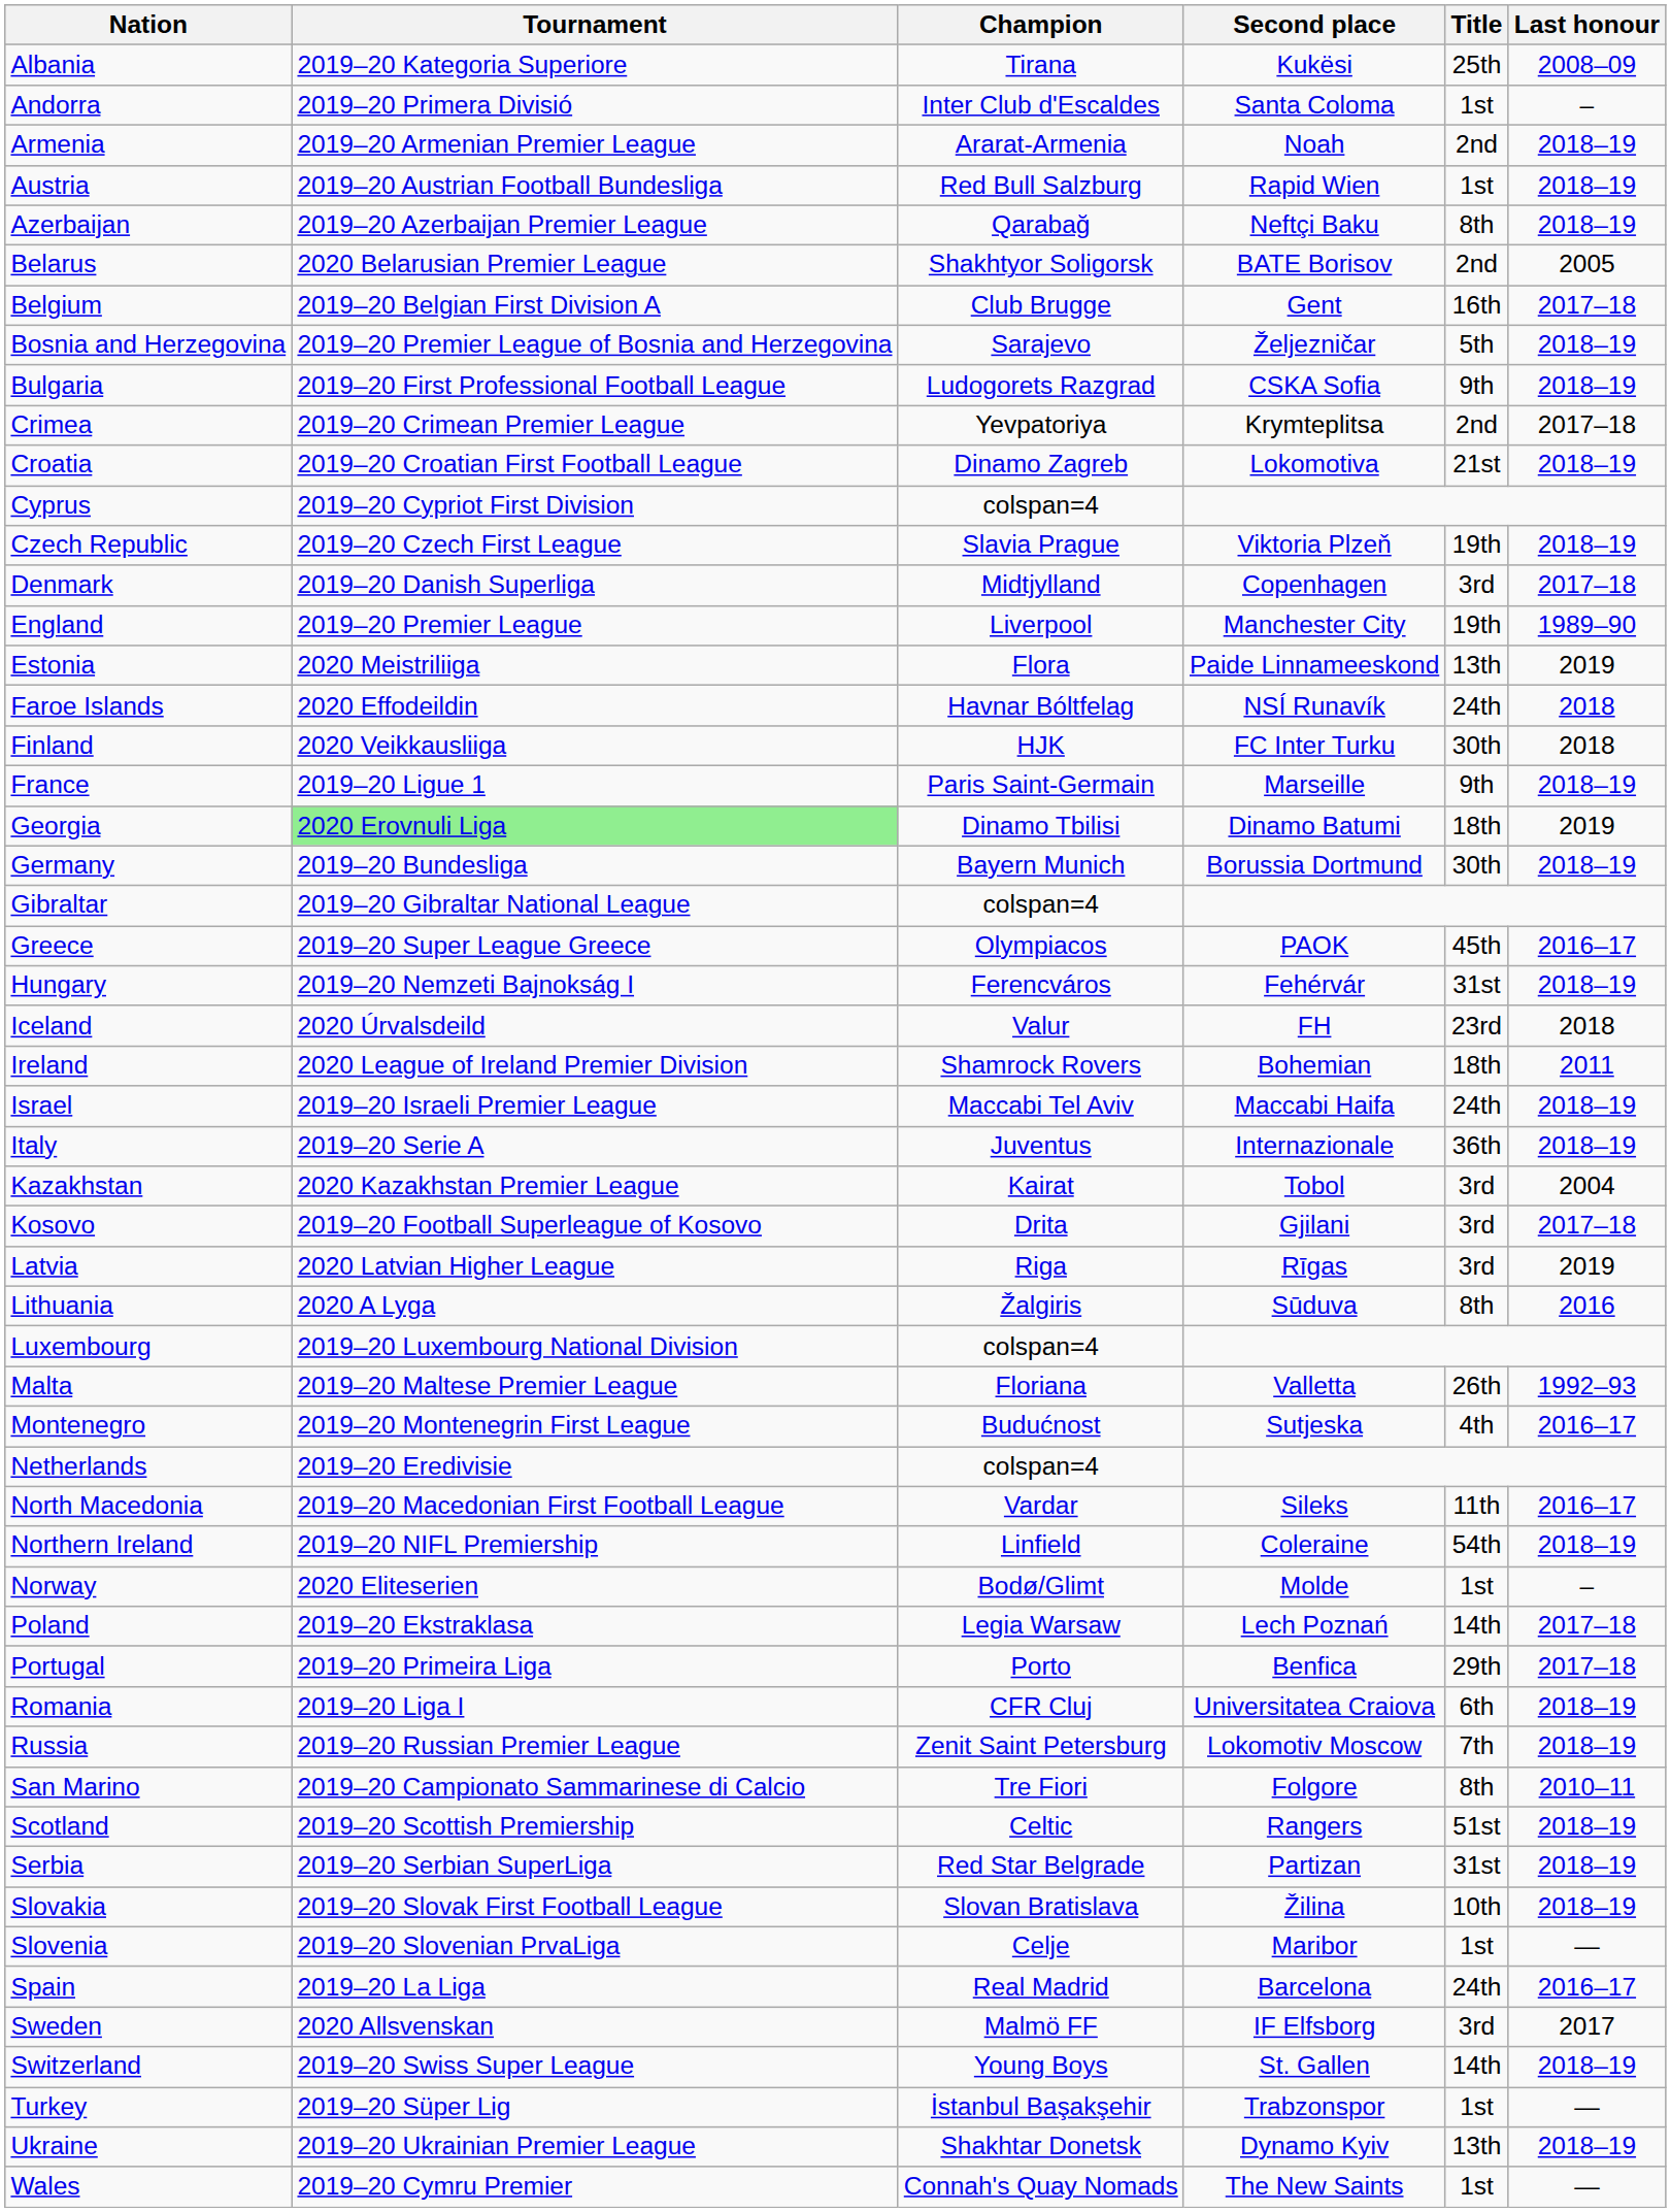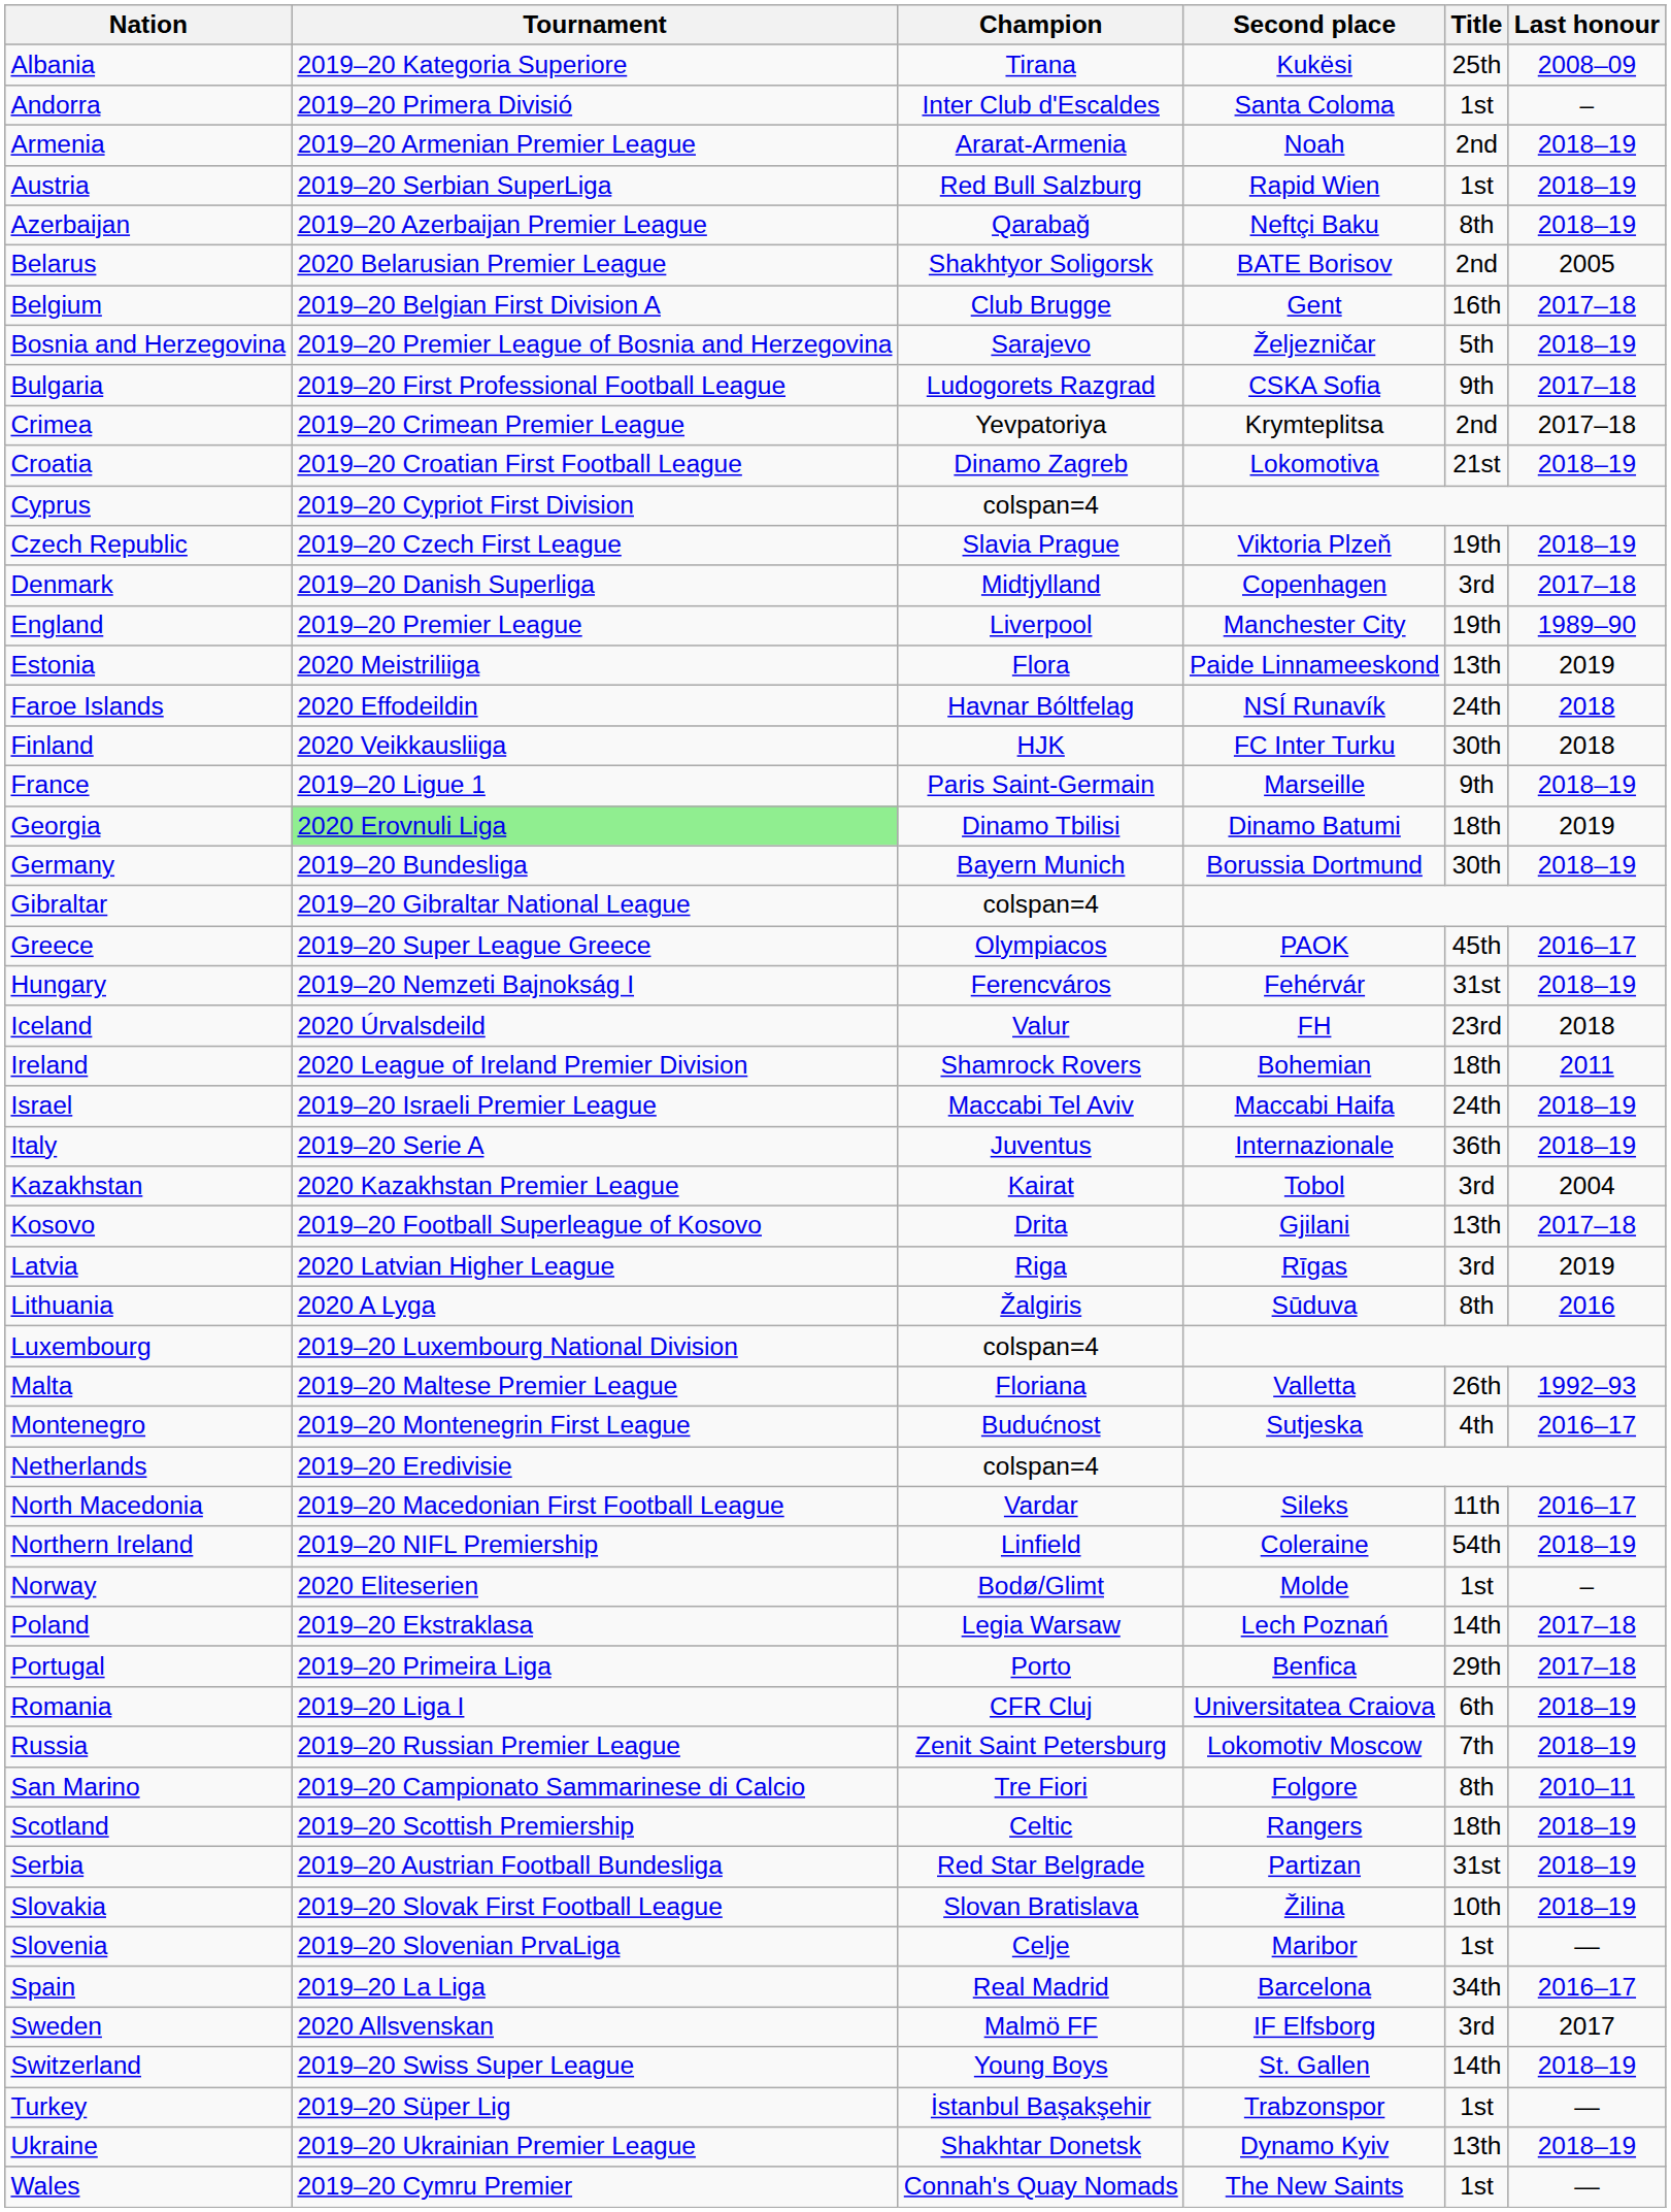Austria | Tournament: 2019–20 Austrian Football Bundesliga -> 2019–20 Serbian SuperLiga
Bulgaria | Last honour: 2018–19 -> 2017–18
Kosovo | Title: 3rd -> 13th
Scotland | Title: 51st -> 18th
Serbia | Tournament: 2019–20 Serbian SuperLiga -> 2019–20 Austrian Football Bundesliga
Spain | Title: 24th -> 34th
